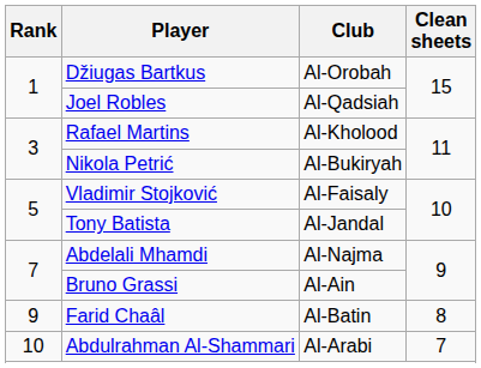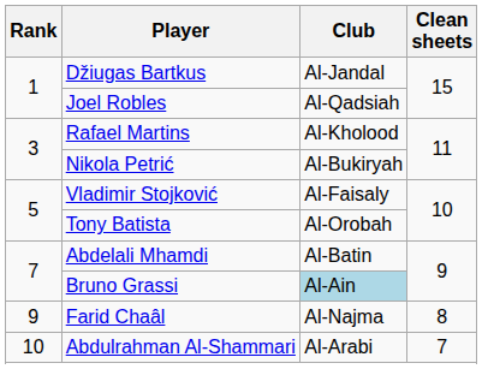Džiugas Bartkus | Club: Al-Orobah -> Al-Jandal
Tony Batista | Club: Al-Jandal -> Al-Orobah
Abdelali Mhamdi | Club: Al-Najma -> Al-Batin
Bruno Grassi | Club: no background -> lightblue background
Farid Chaâl | Club: Al-Batin -> Al-Najma
